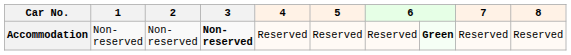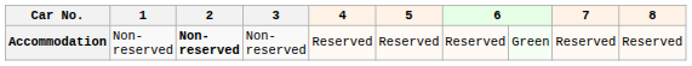Accommodation | 2: normal -> bold
Accommodation | 3: bold -> normal
Accommodation | column 8: bold -> normal
